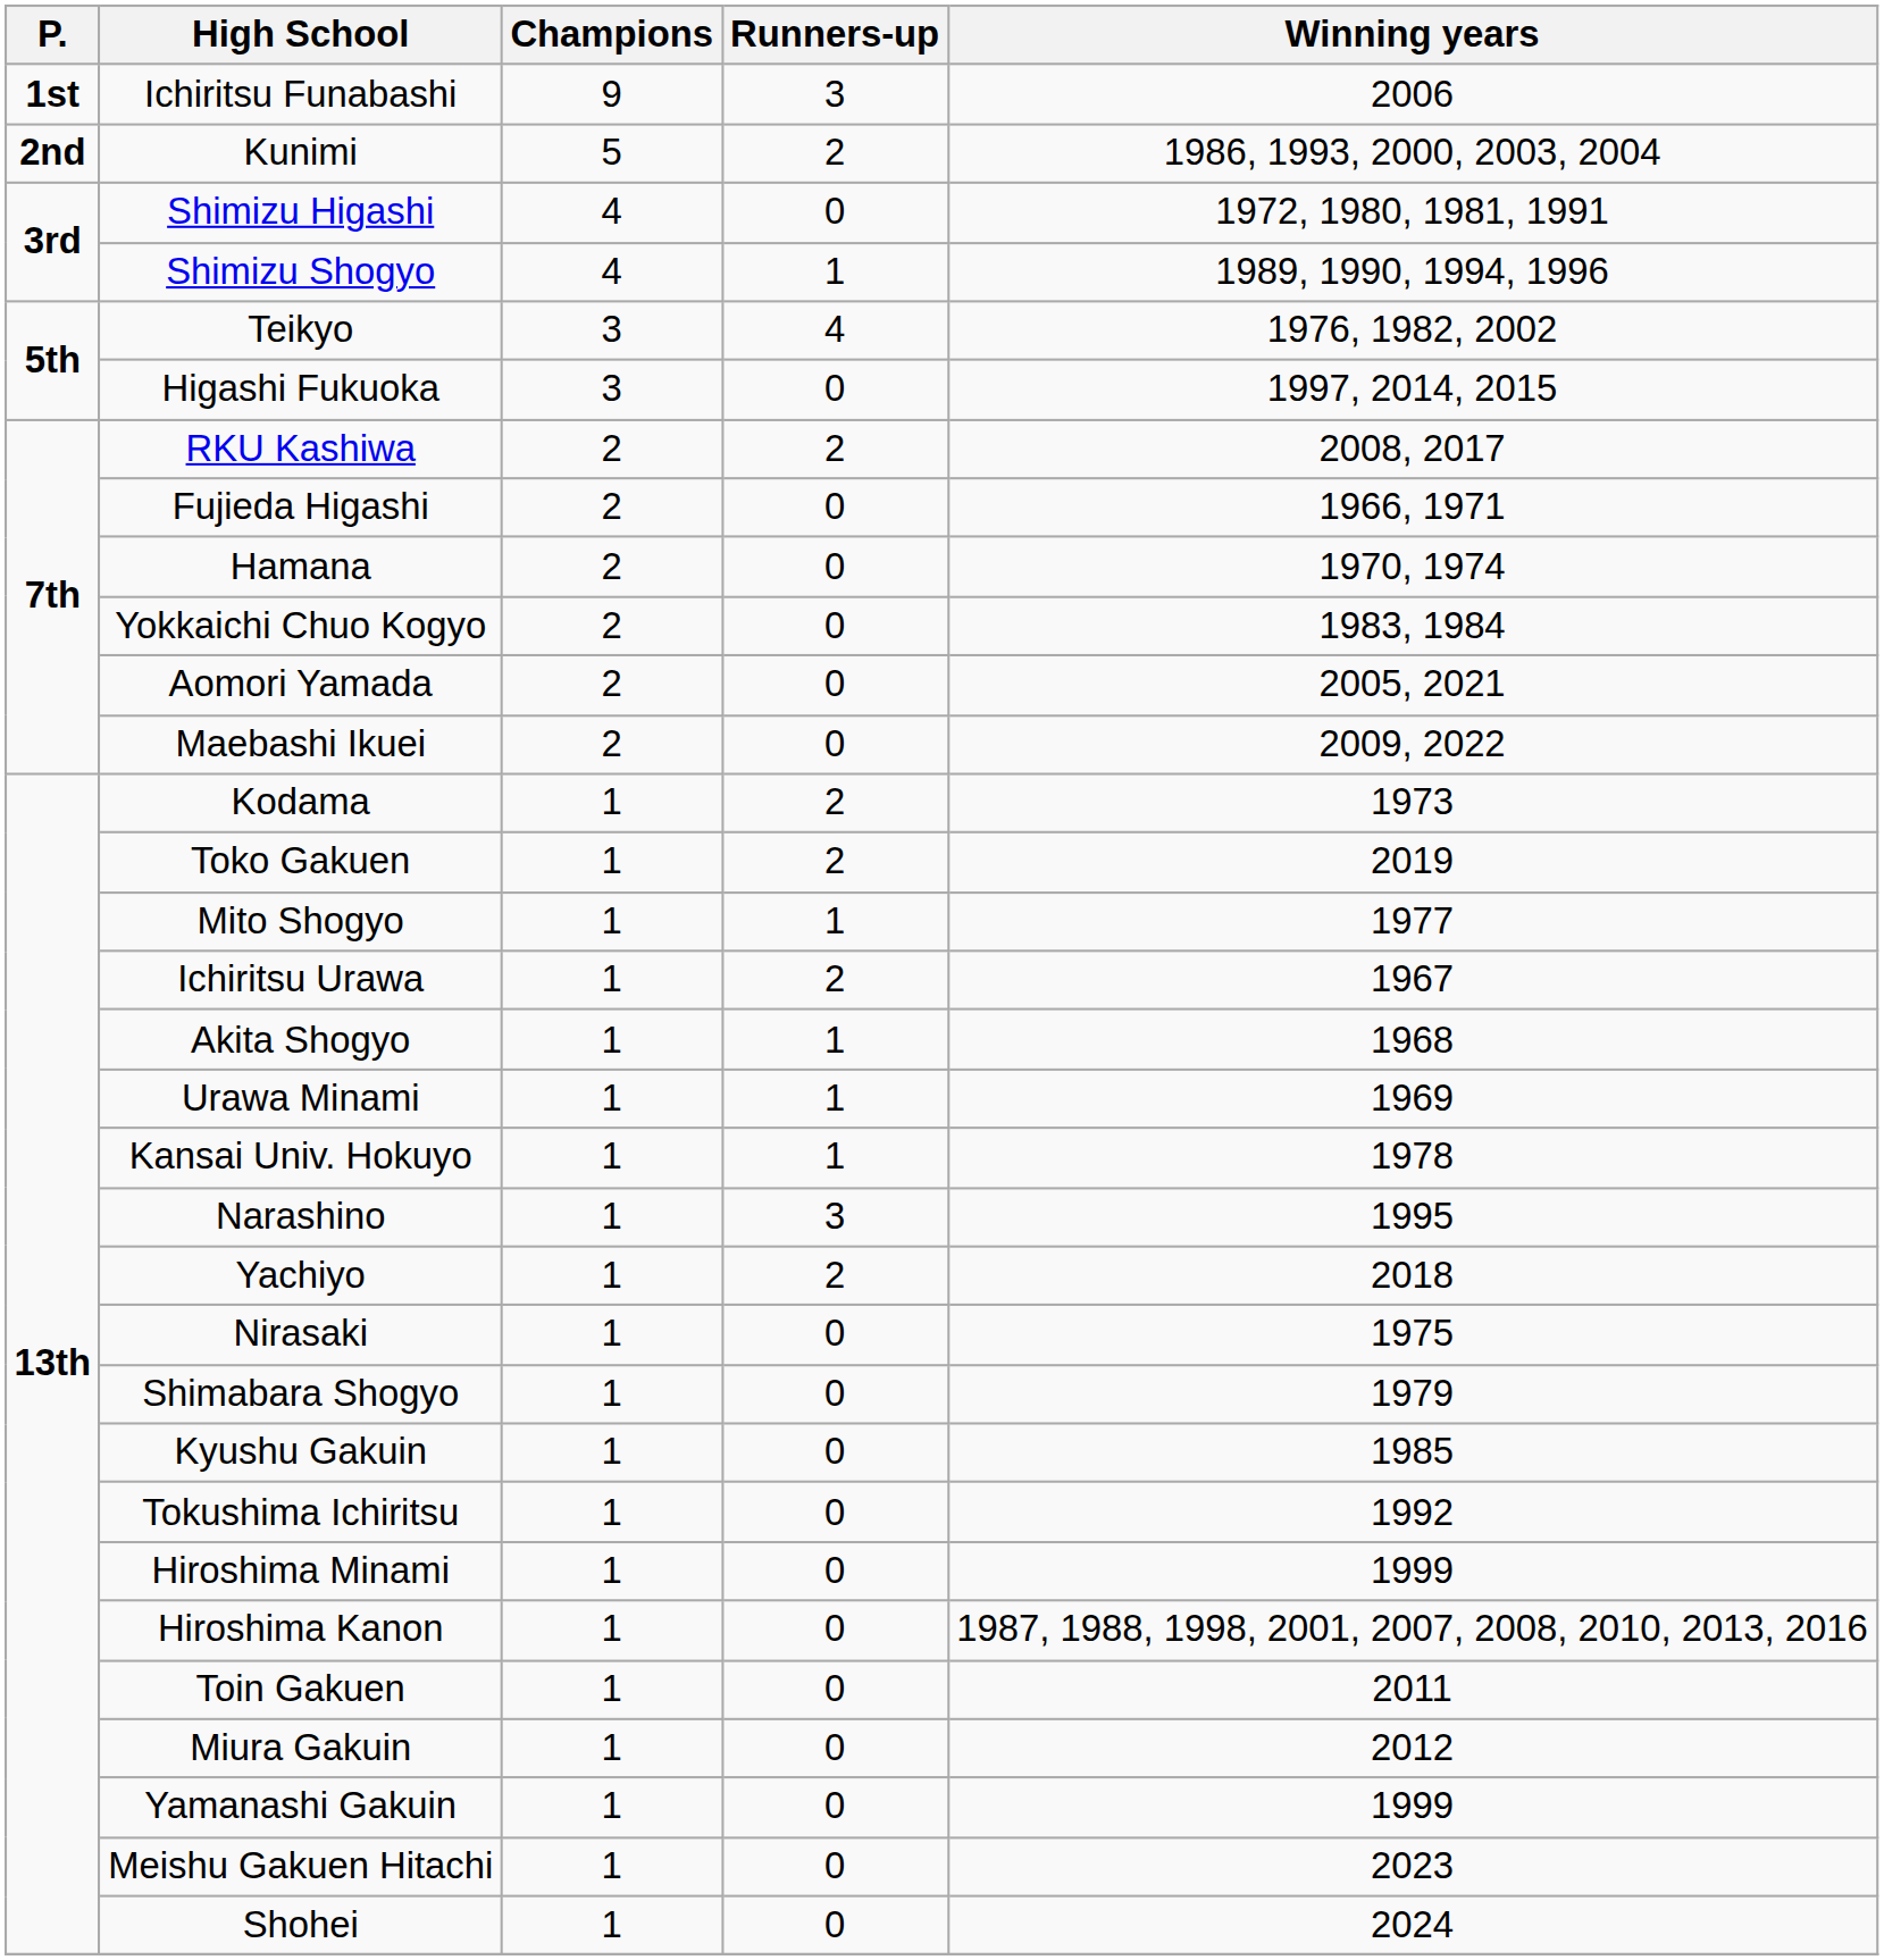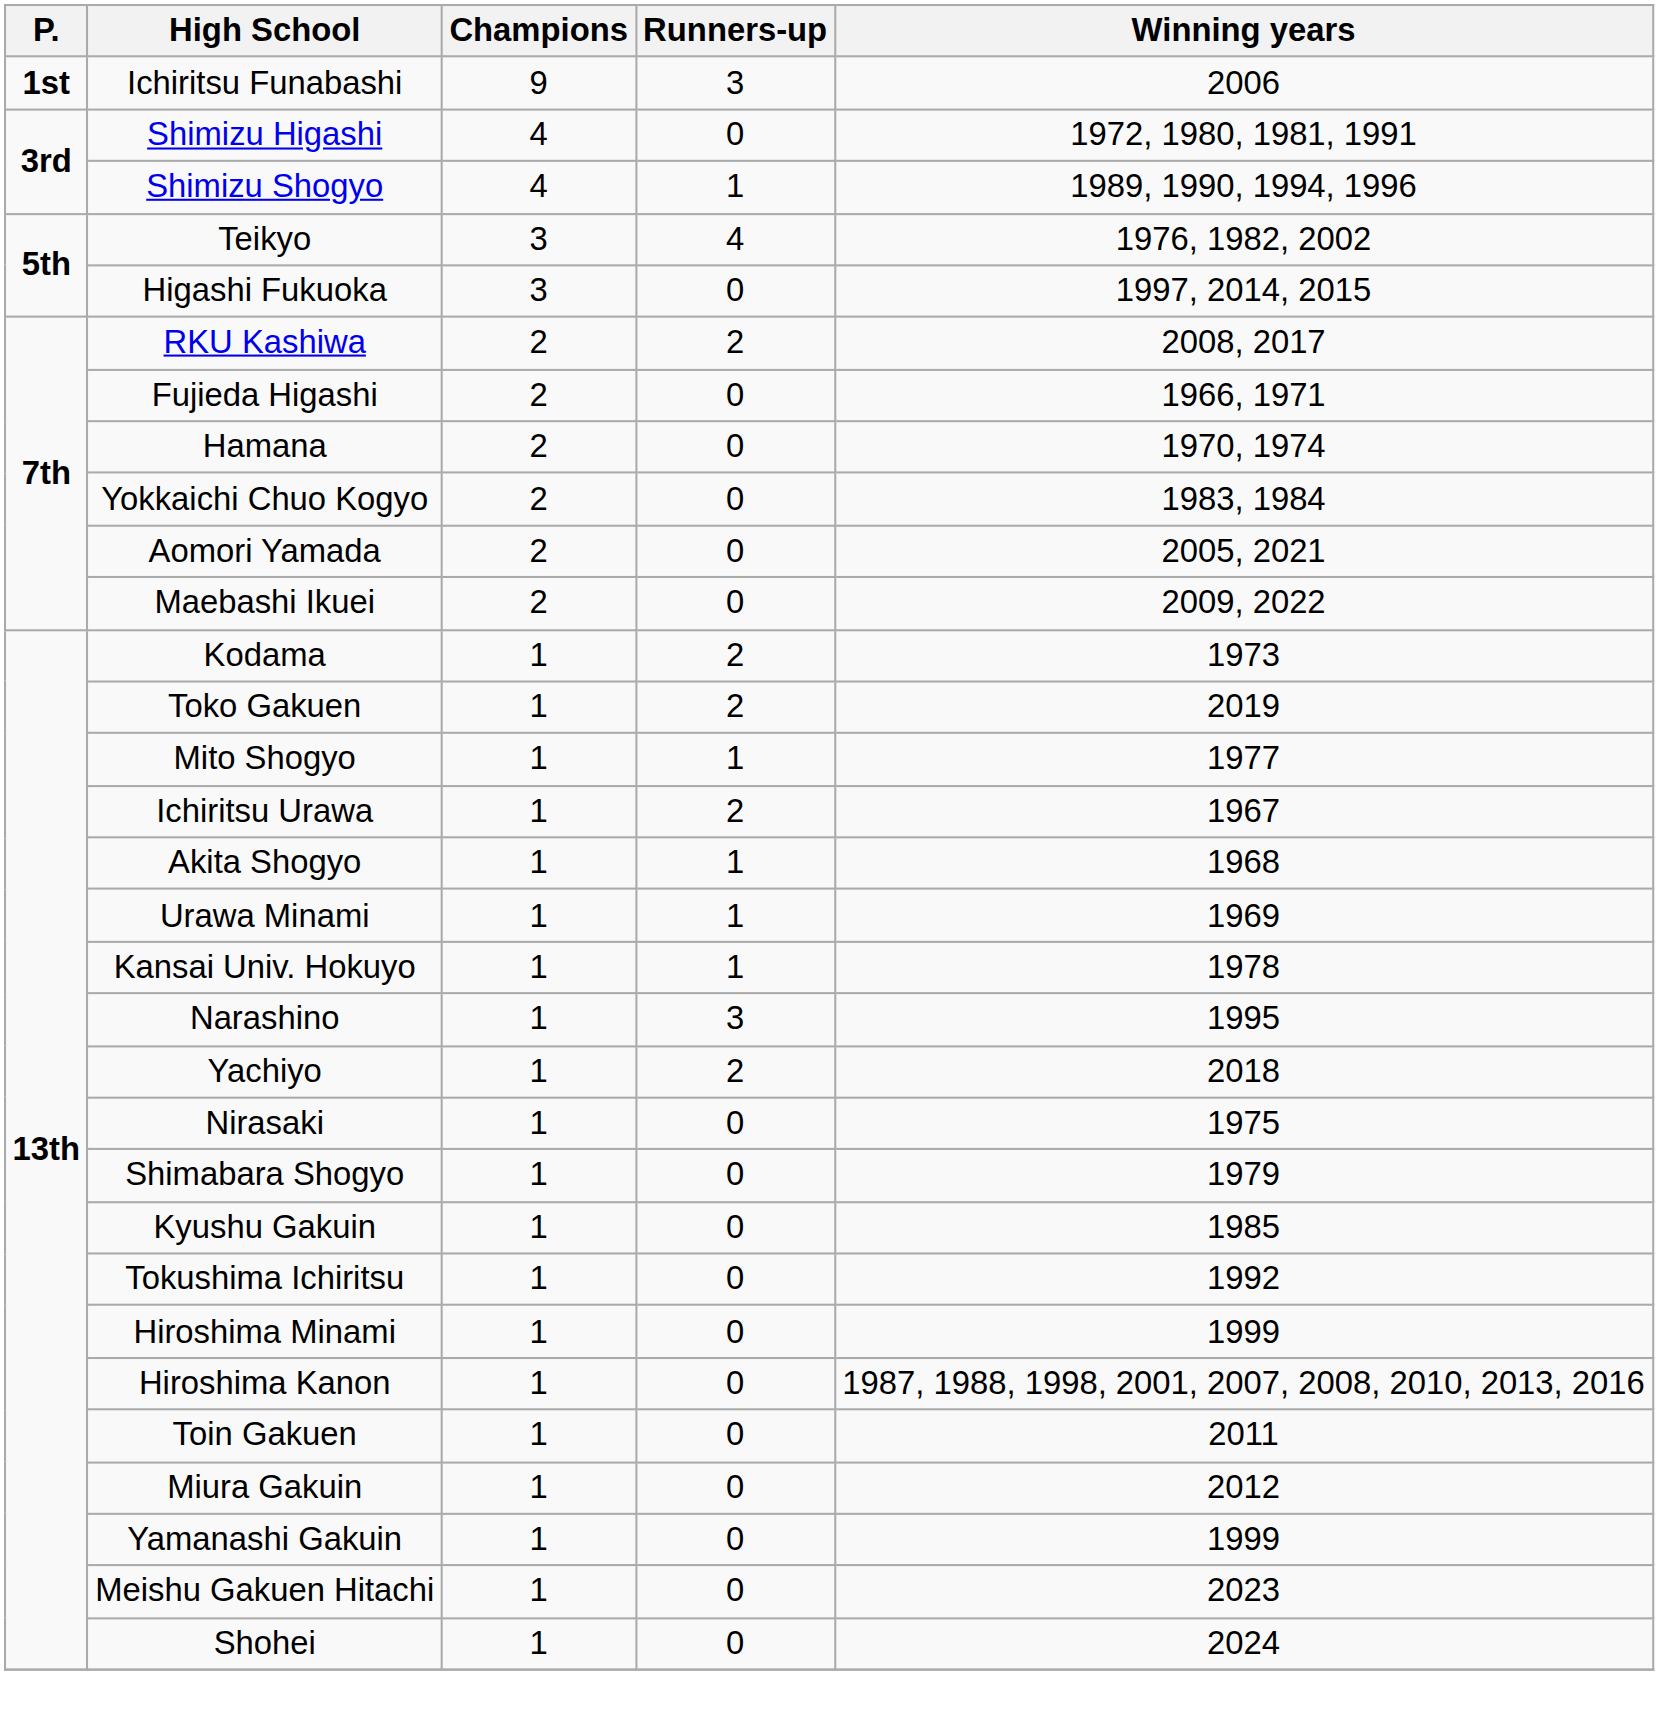- row: 2nd | Kunimi | 5 | 2 | 1986, 1993, 2000, 2003, 2004
